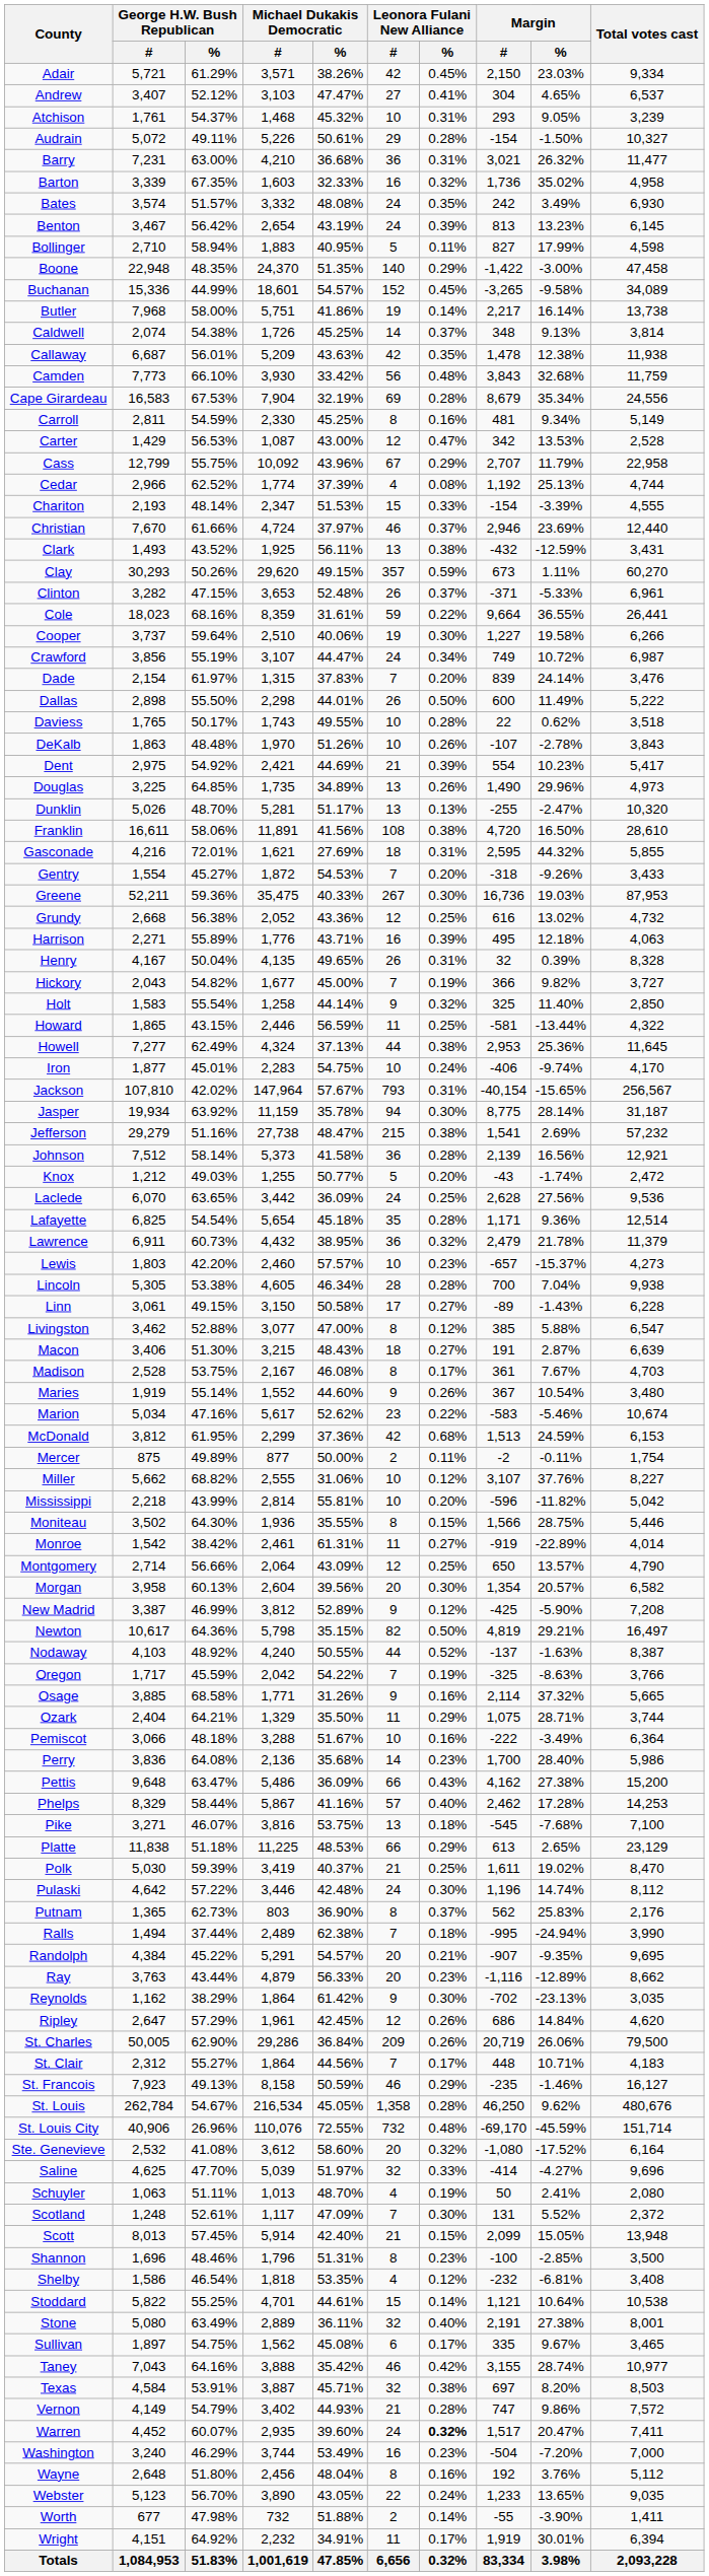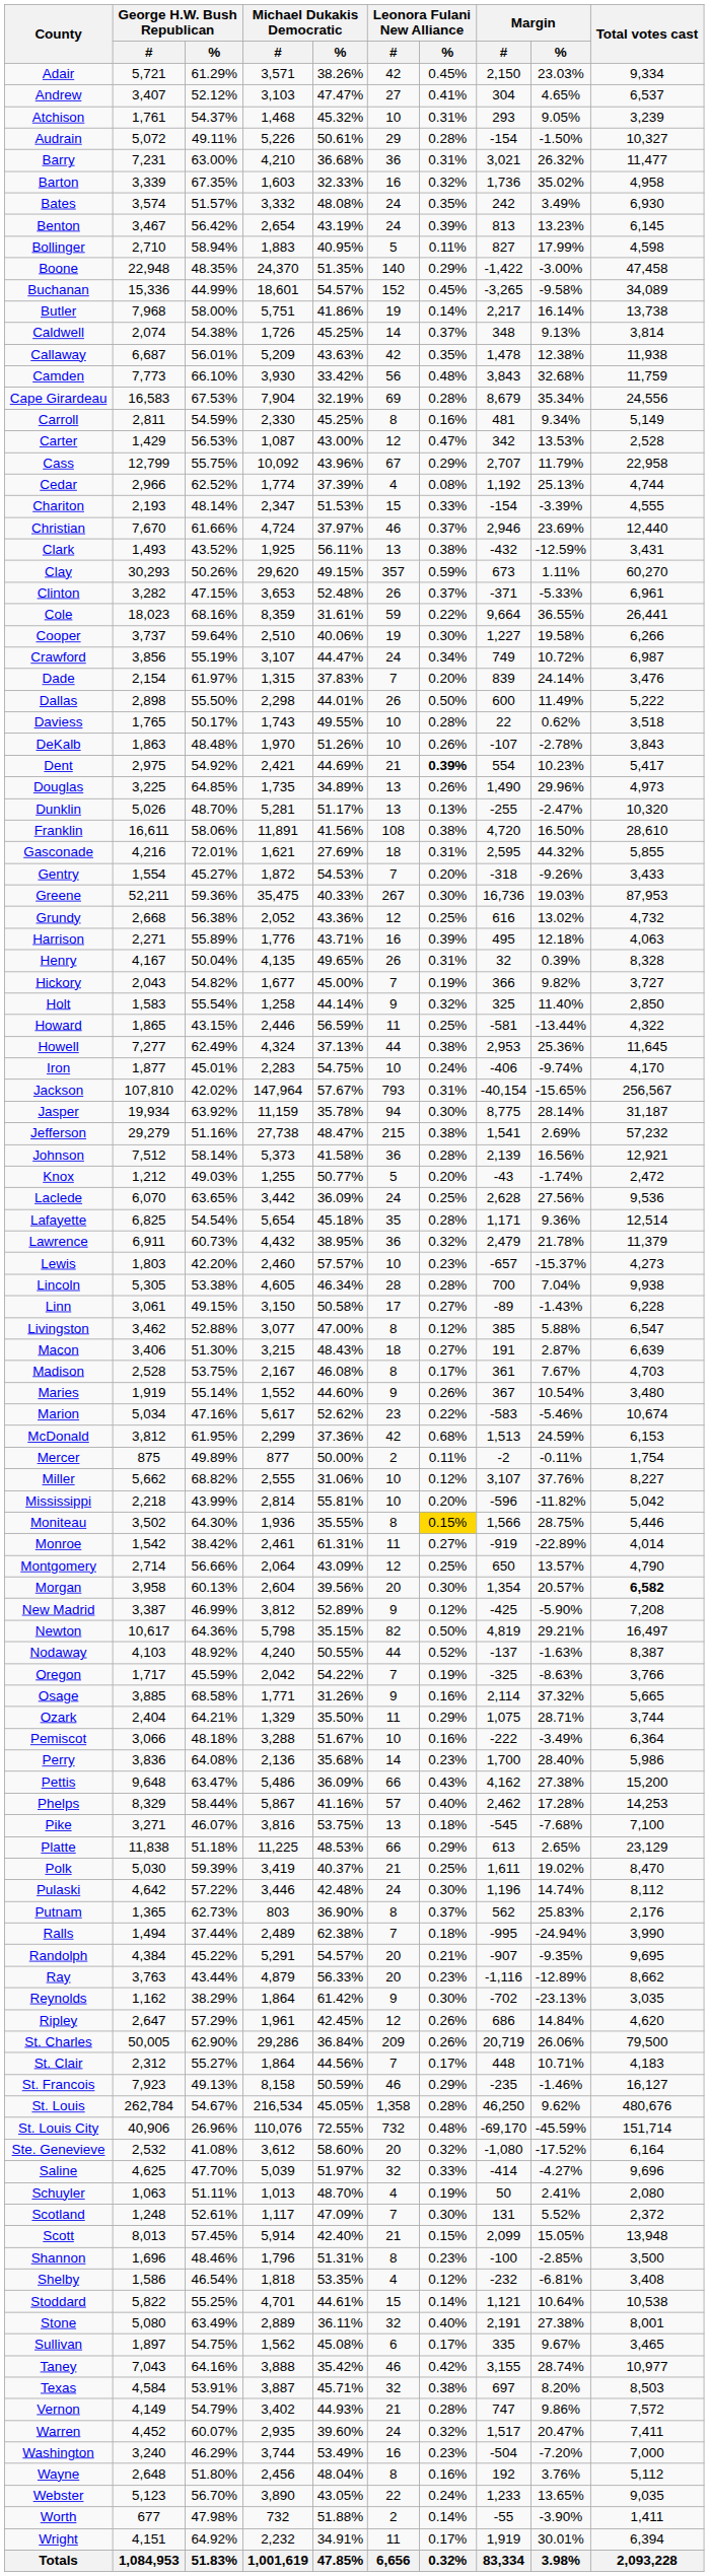Dent | Leonora Fulani New Alliance / %: normal -> bold
Moniteau | Leonora Fulani New Alliance / %: no background -> gold background
Morgan | Total votes cast: normal -> bold
Warren | Leonora Fulani New Alliance / %: bold -> normal
